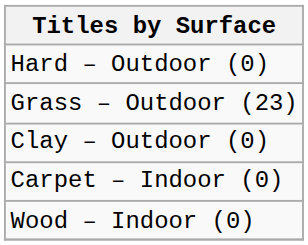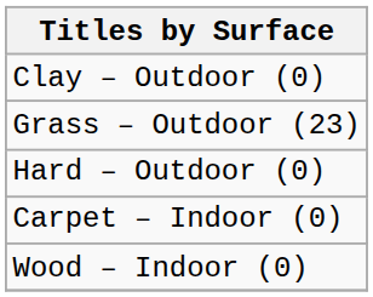row 2 | column 1: Hard – Outdoor (0) -> Clay – Outdoor (0)
row 4 | column 1: Clay – Outdoor (0) -> Hard – Outdoor (0)
